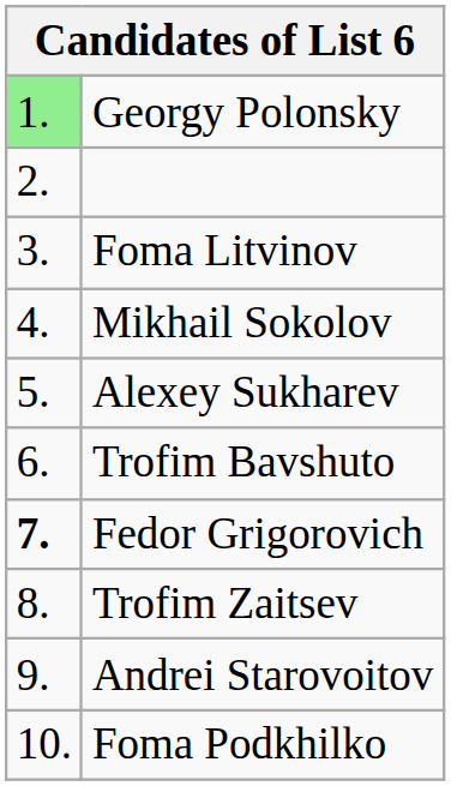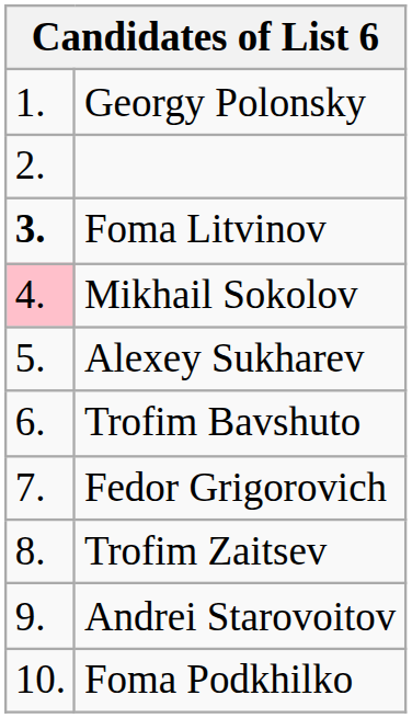Georgy Polonsky | column 1: lightgreen background -> no background
Foma Litvinov | column 1: normal -> bold
Mikhail Sokolov | column 1: no background -> pink background
Fedor Grigorovich | column 1: bold -> normal
